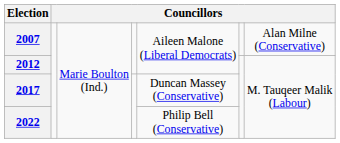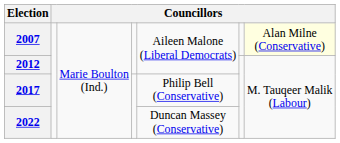2007 | column 7: no background -> lightyellow background
2017 | column 5: Duncan Massey (Conservative) -> Philip Bell (Conservative)
2022 | column 5: Philip Bell (Conservative) -> Duncan Massey (Conservative)
